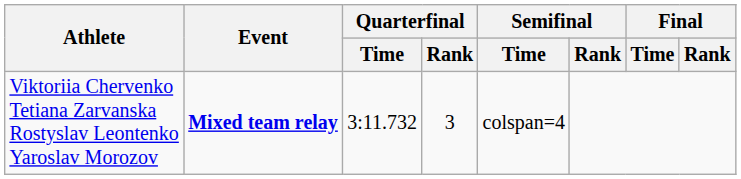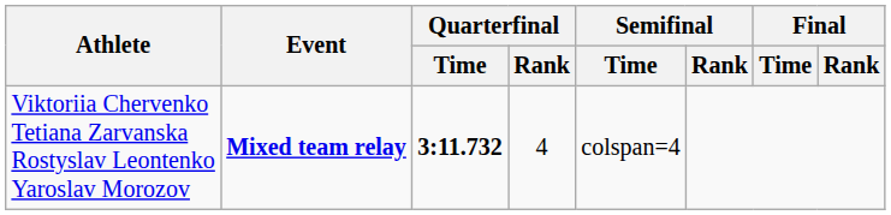row 3 | Quarterfinal / Time: normal -> bold
row 3 | Quarterfinal / Rank: 3 -> 4
